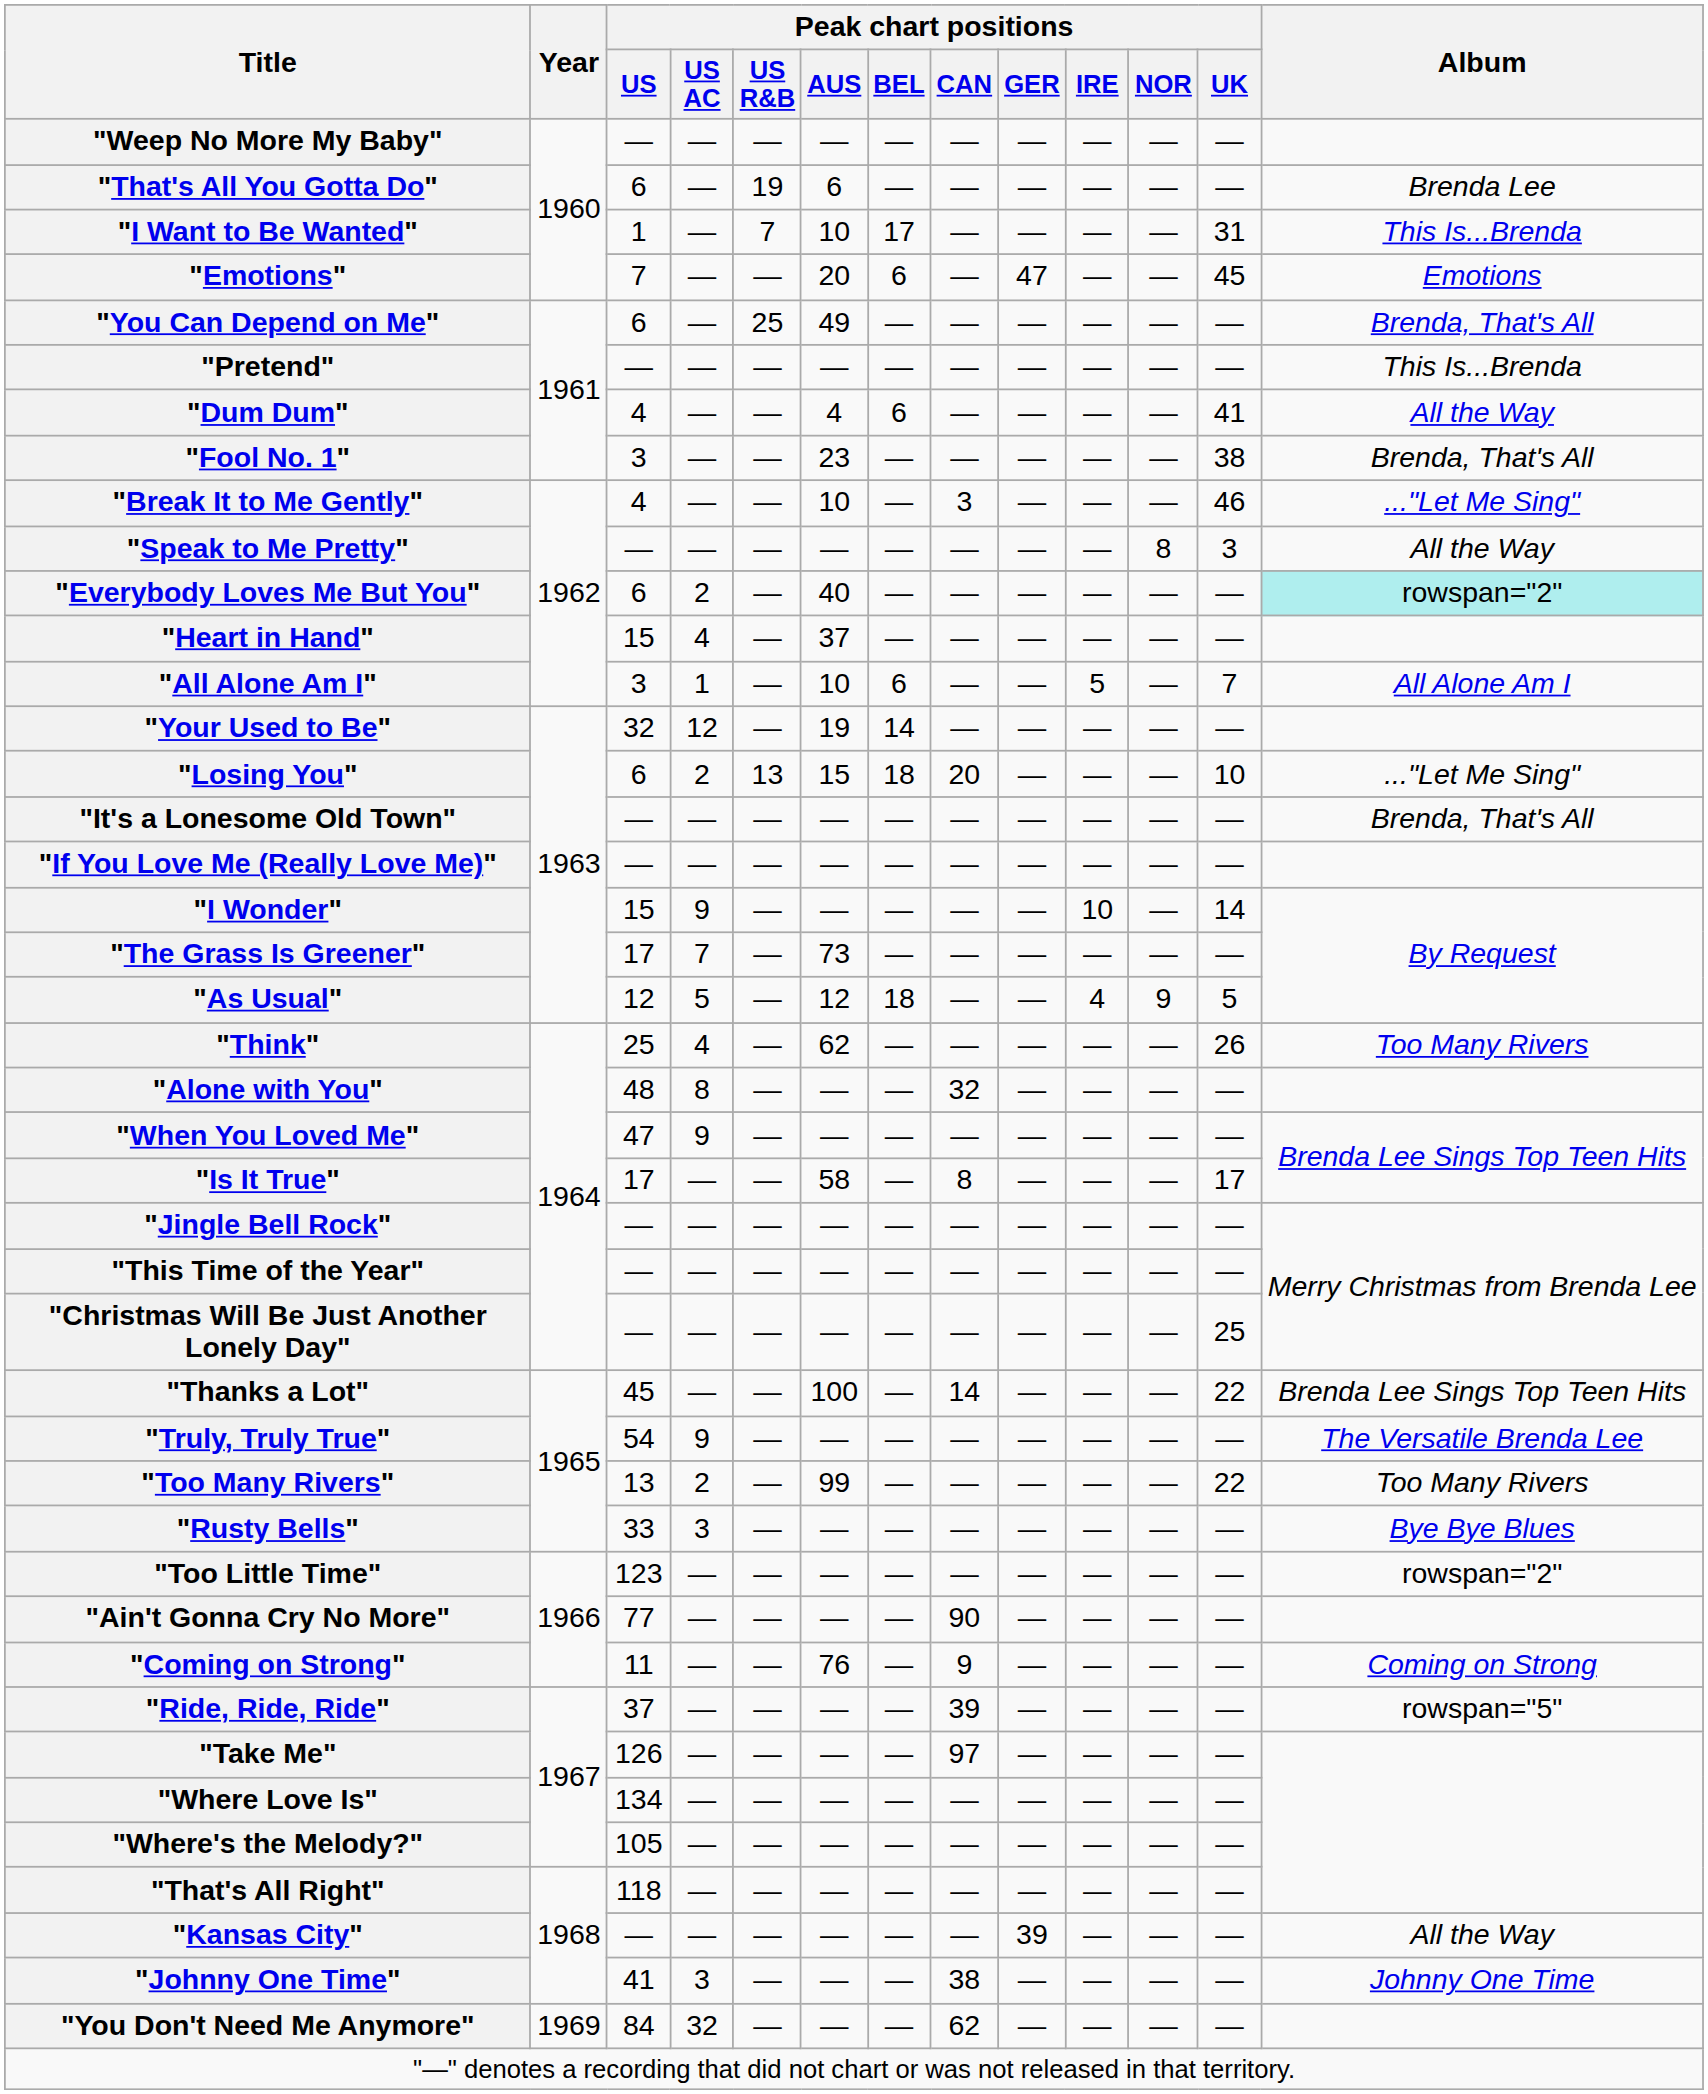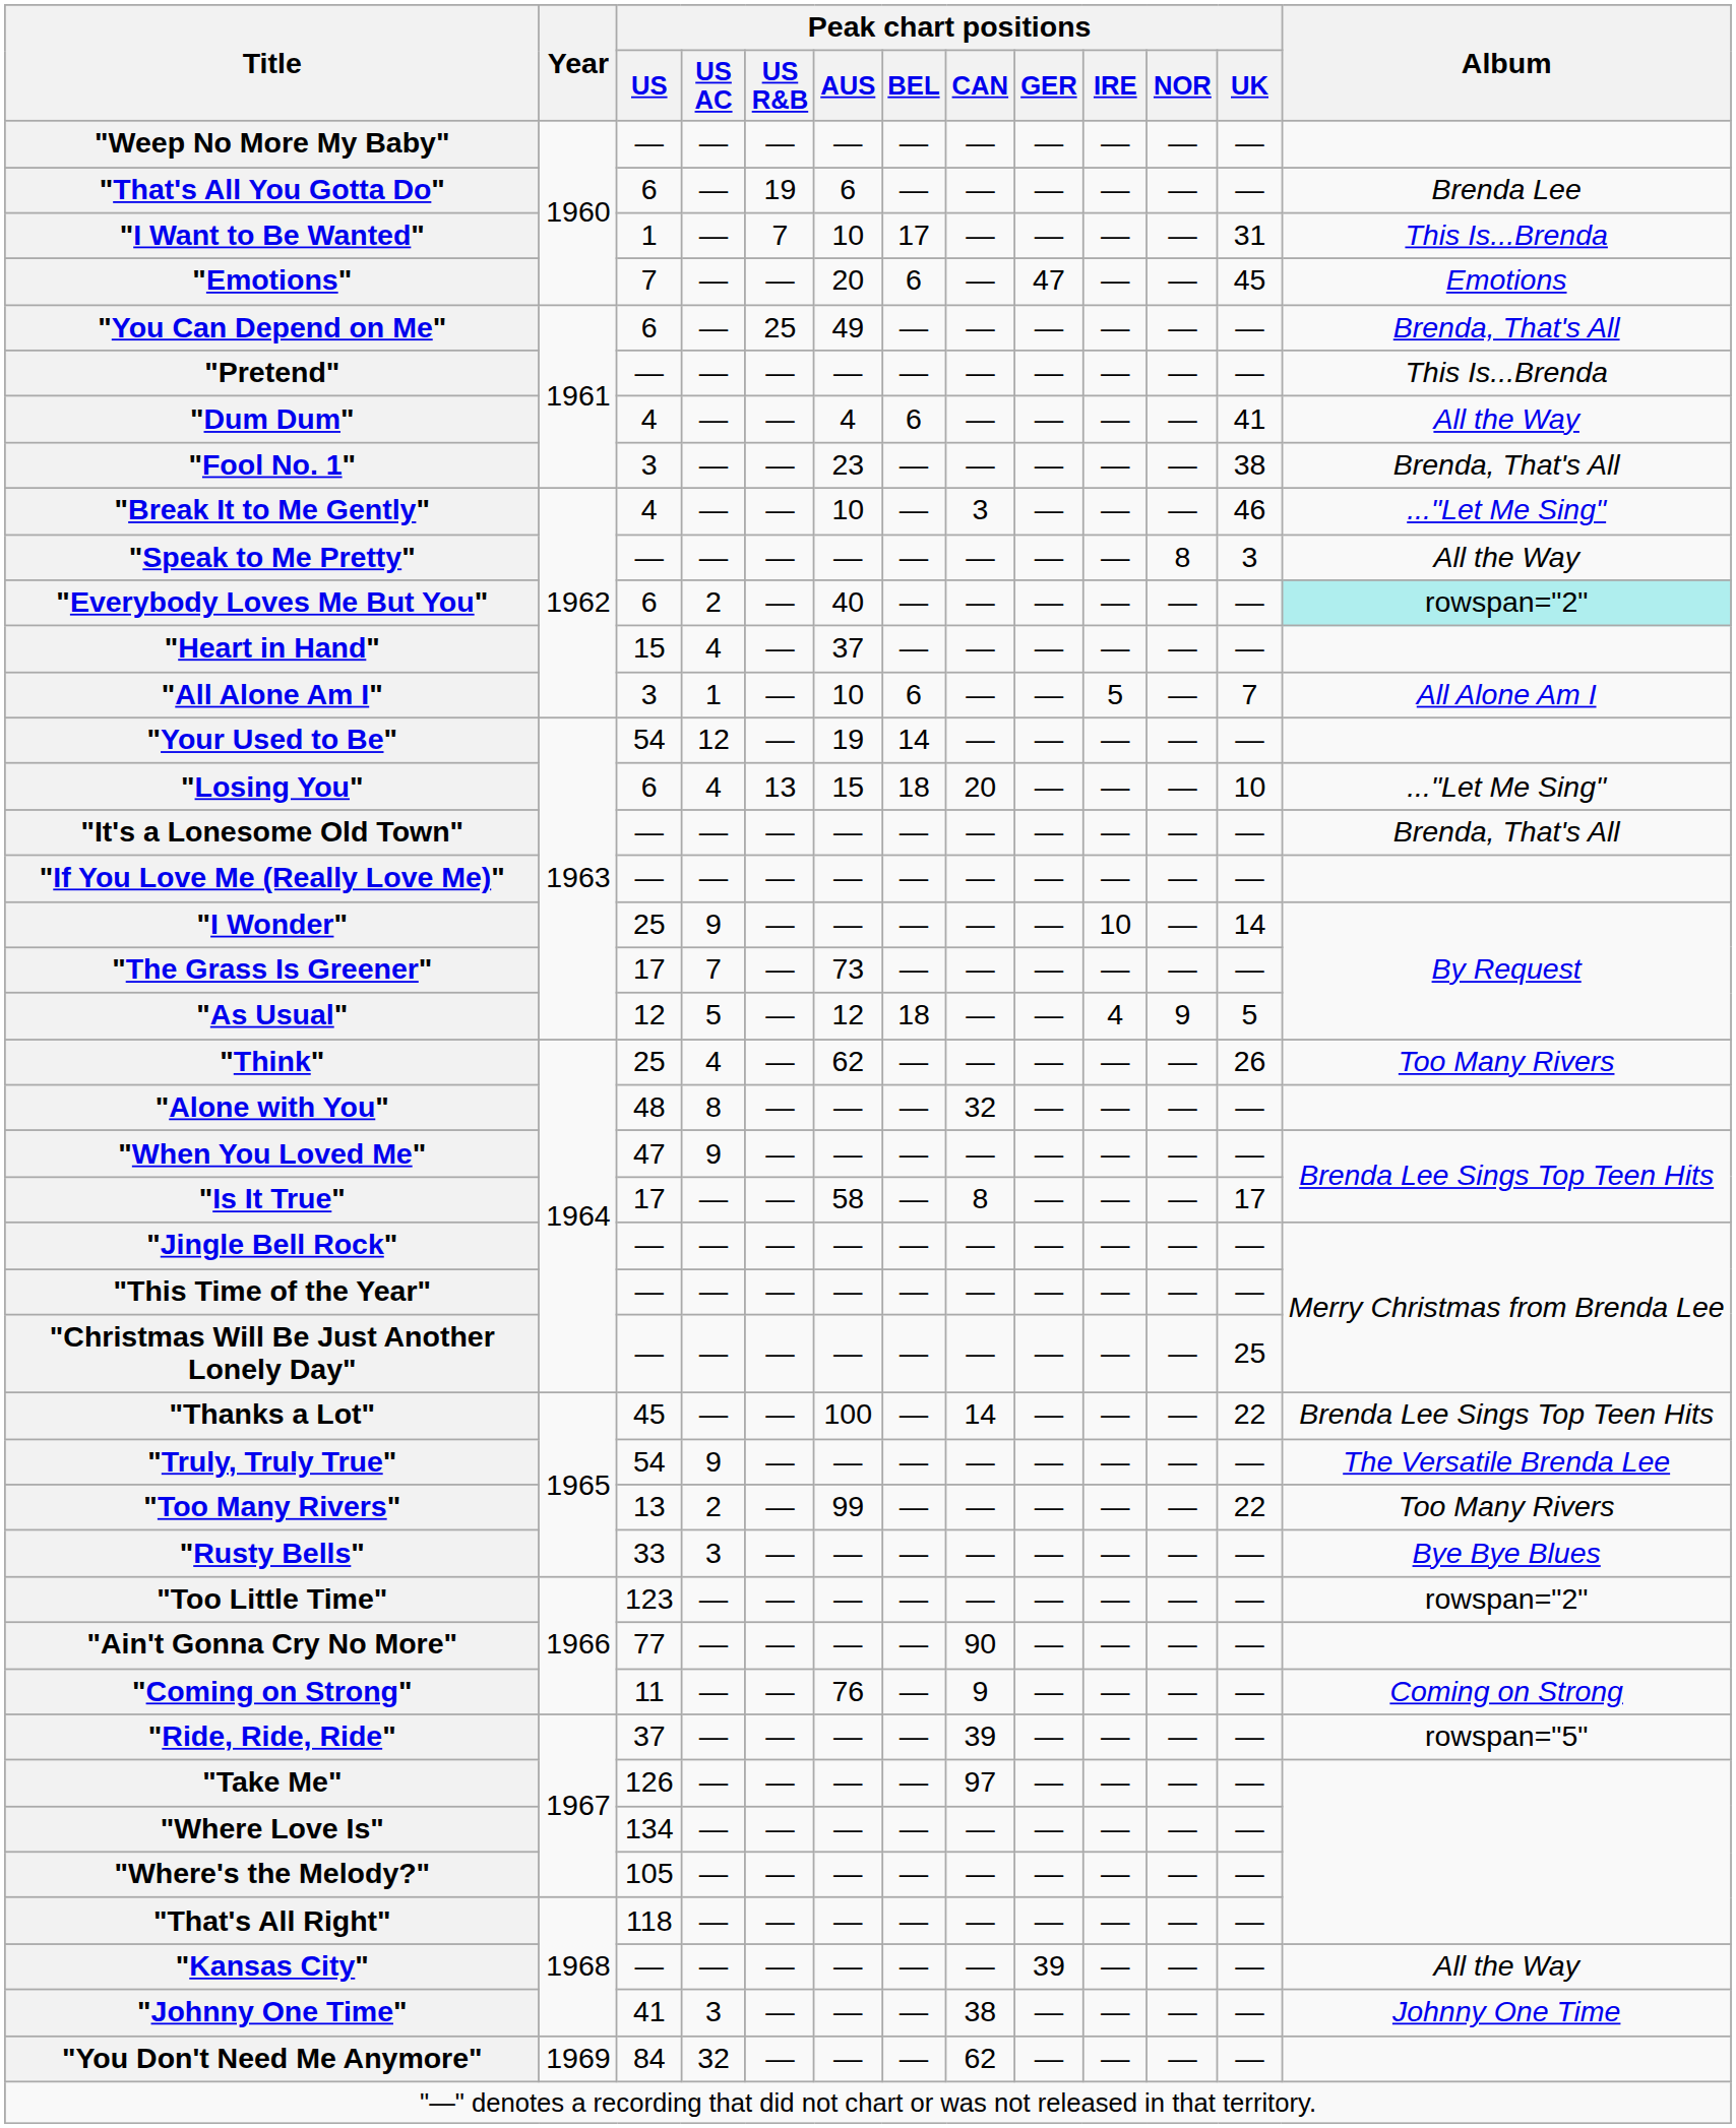"Your Used to Be" | Peak chart positions / US: 32 -> 54
"Losing You" | Peak chart positions / US AC: 2 -> 4
"I Wonder" | Peak chart positions / US: 15 -> 25
